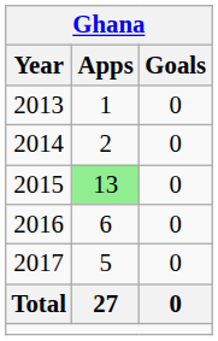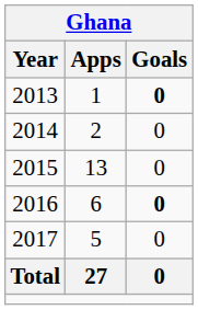2013 | Goals: normal -> bold
2015 | Apps: lightgreen background -> no background
2016 | Goals: normal -> bold
